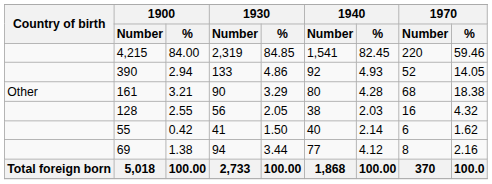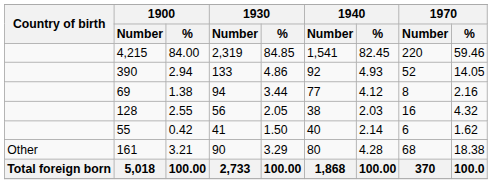rows swapped: 69 <-> 161
